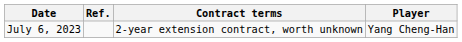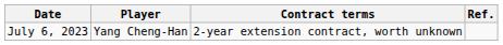columns swapped: Player <-> Ref.
